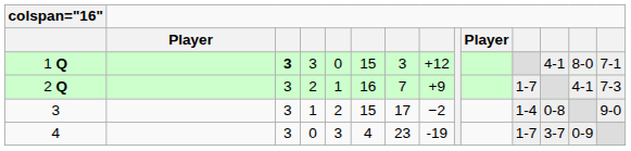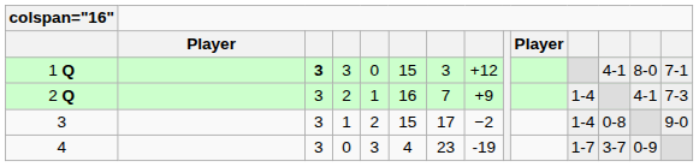2 Q | column 11: 1-7 -> 1-4
